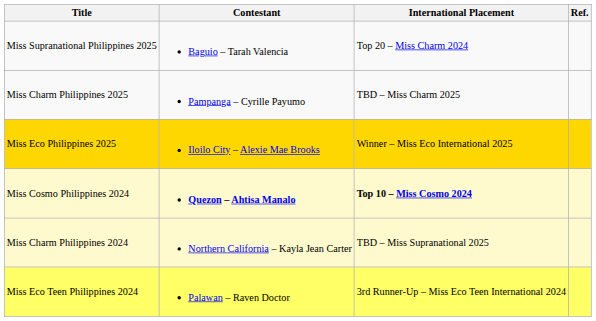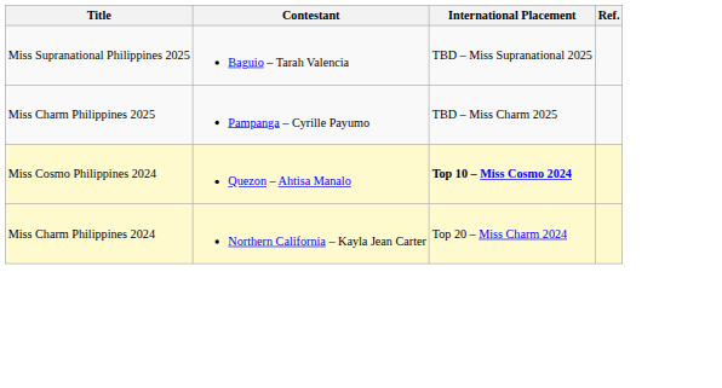Miss Supranational Philippines 2025 | International Placement: Top 20 – Miss Charm 2024 -> TBD – Miss Supranational 2025
- row: Miss Eco Philippines 2025 | Iloilo City – Alexie Mae Brooks | Winner – Miss Eco International 2025
Miss Cosmo Philippines 2024 | Contestant: bold -> normal
Miss Charm Philippines 2024 | International Placement: TBD – Miss Supranational 2025 -> Top 20 – Miss Charm 2024
- row: Miss Eco Teen Philippines 2024 | Palawan – Raven Doctor | 3rd Runner-Up – Miss Eco Teen International 2024
